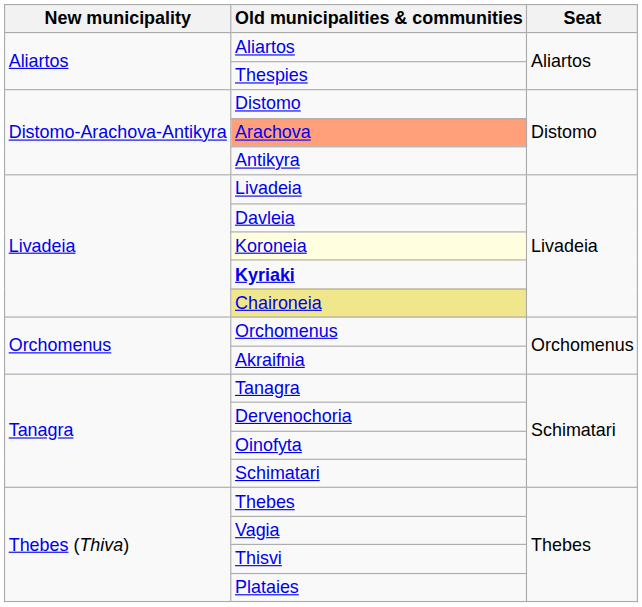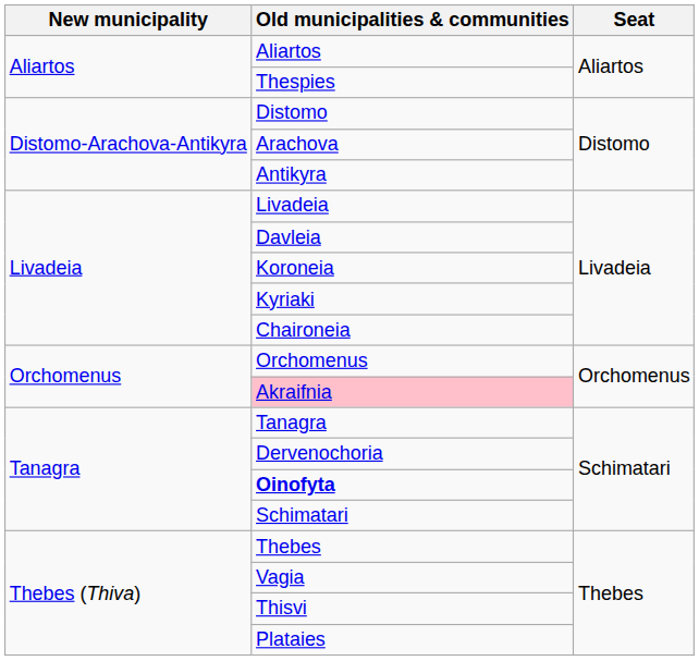Arachova | Old municipalities & communities: lightsalmon background -> no background
Koroneia | Old municipalities & communities: lightyellow background -> no background
Kyriaki | Old municipalities & communities: bold -> normal
Chaironeia | Old municipalities & communities: khaki background -> no background
Akraifnia | Old municipalities & communities: no background -> pink background
Oinofyta | Old municipalities & communities: normal -> bold
